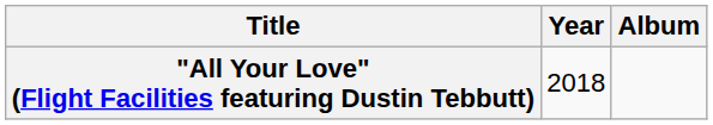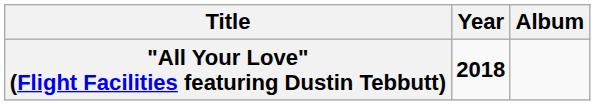row 2 | Year: normal -> bold
